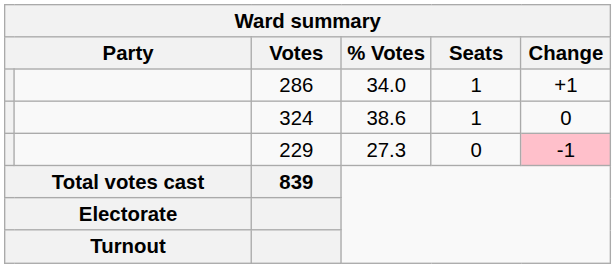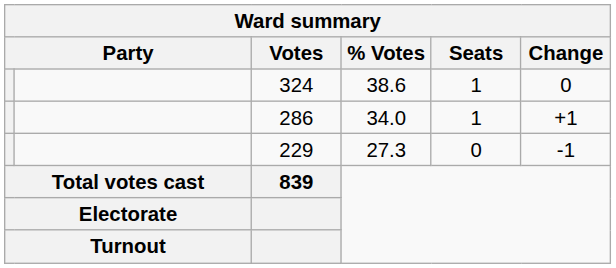rows swapped: 324 <-> 286
229 | Change: pink background -> no background
